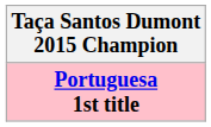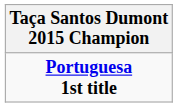row 2 | column 1: pink background -> no background
